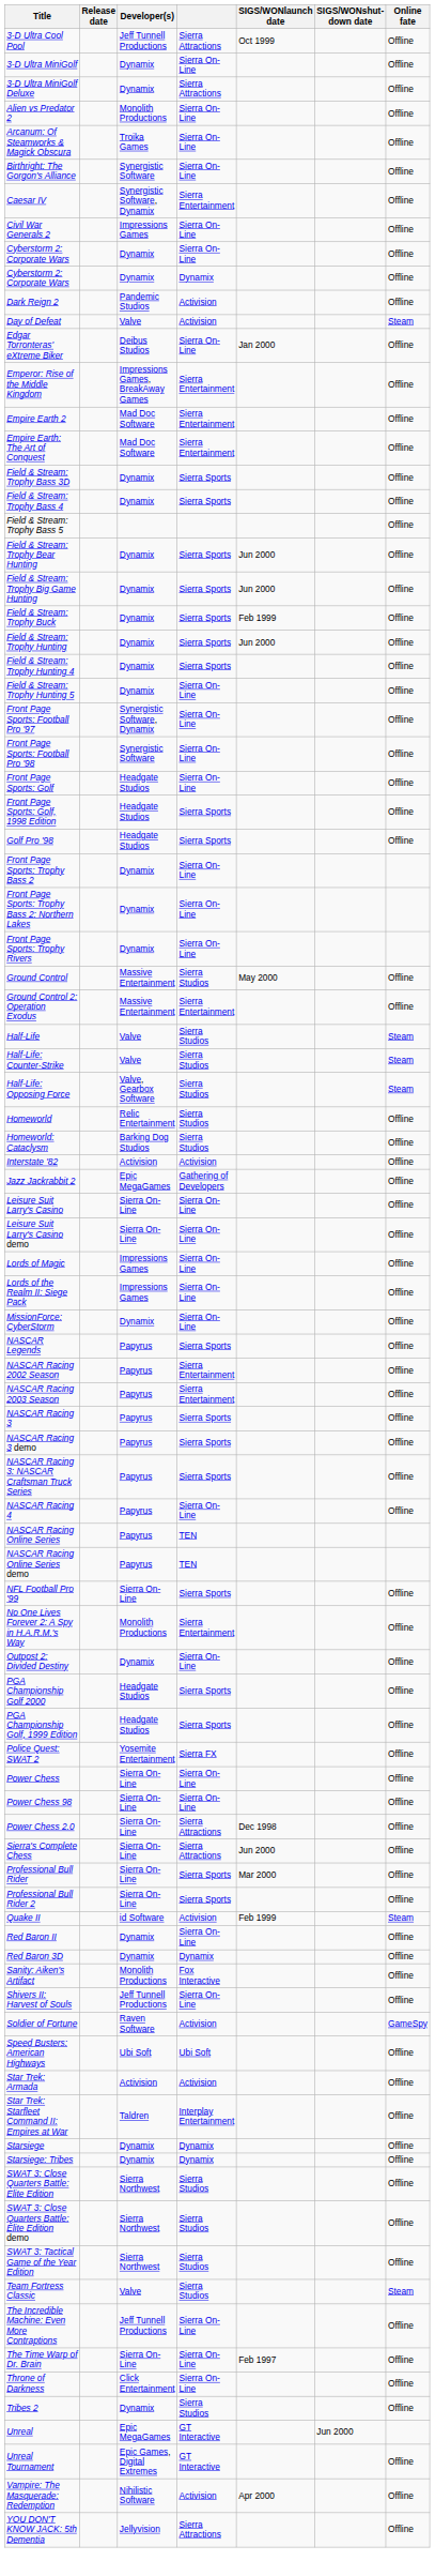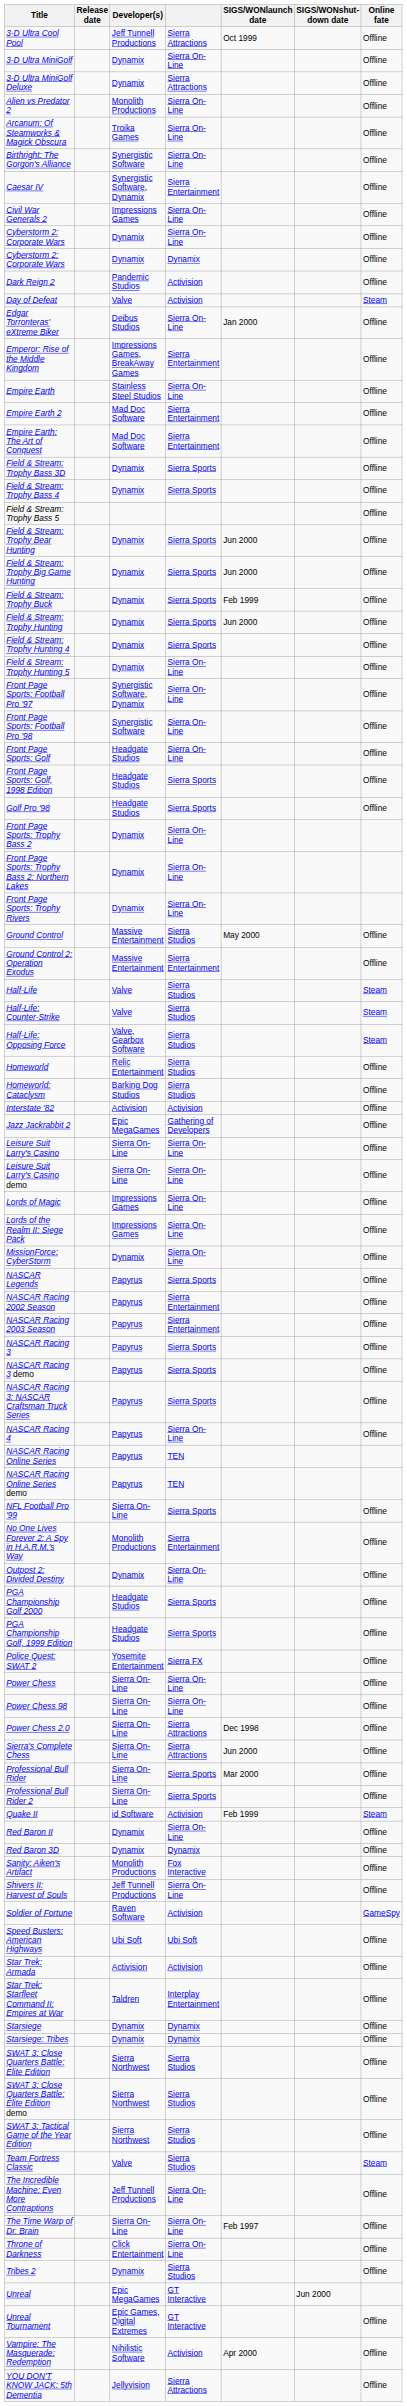+ row: Empire Earth | Stainless Steel Studios | Sierra On-Line | Offline
